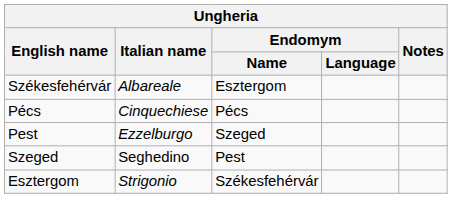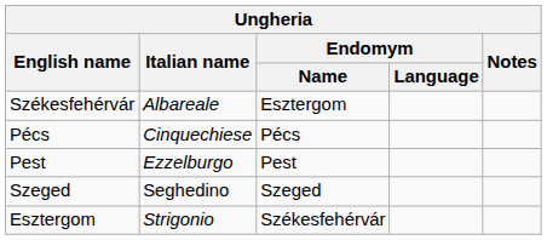row 6 | Endomym / Name: Szeged -> Pest
row 7 | Endomym / Name: Pest -> Szeged
